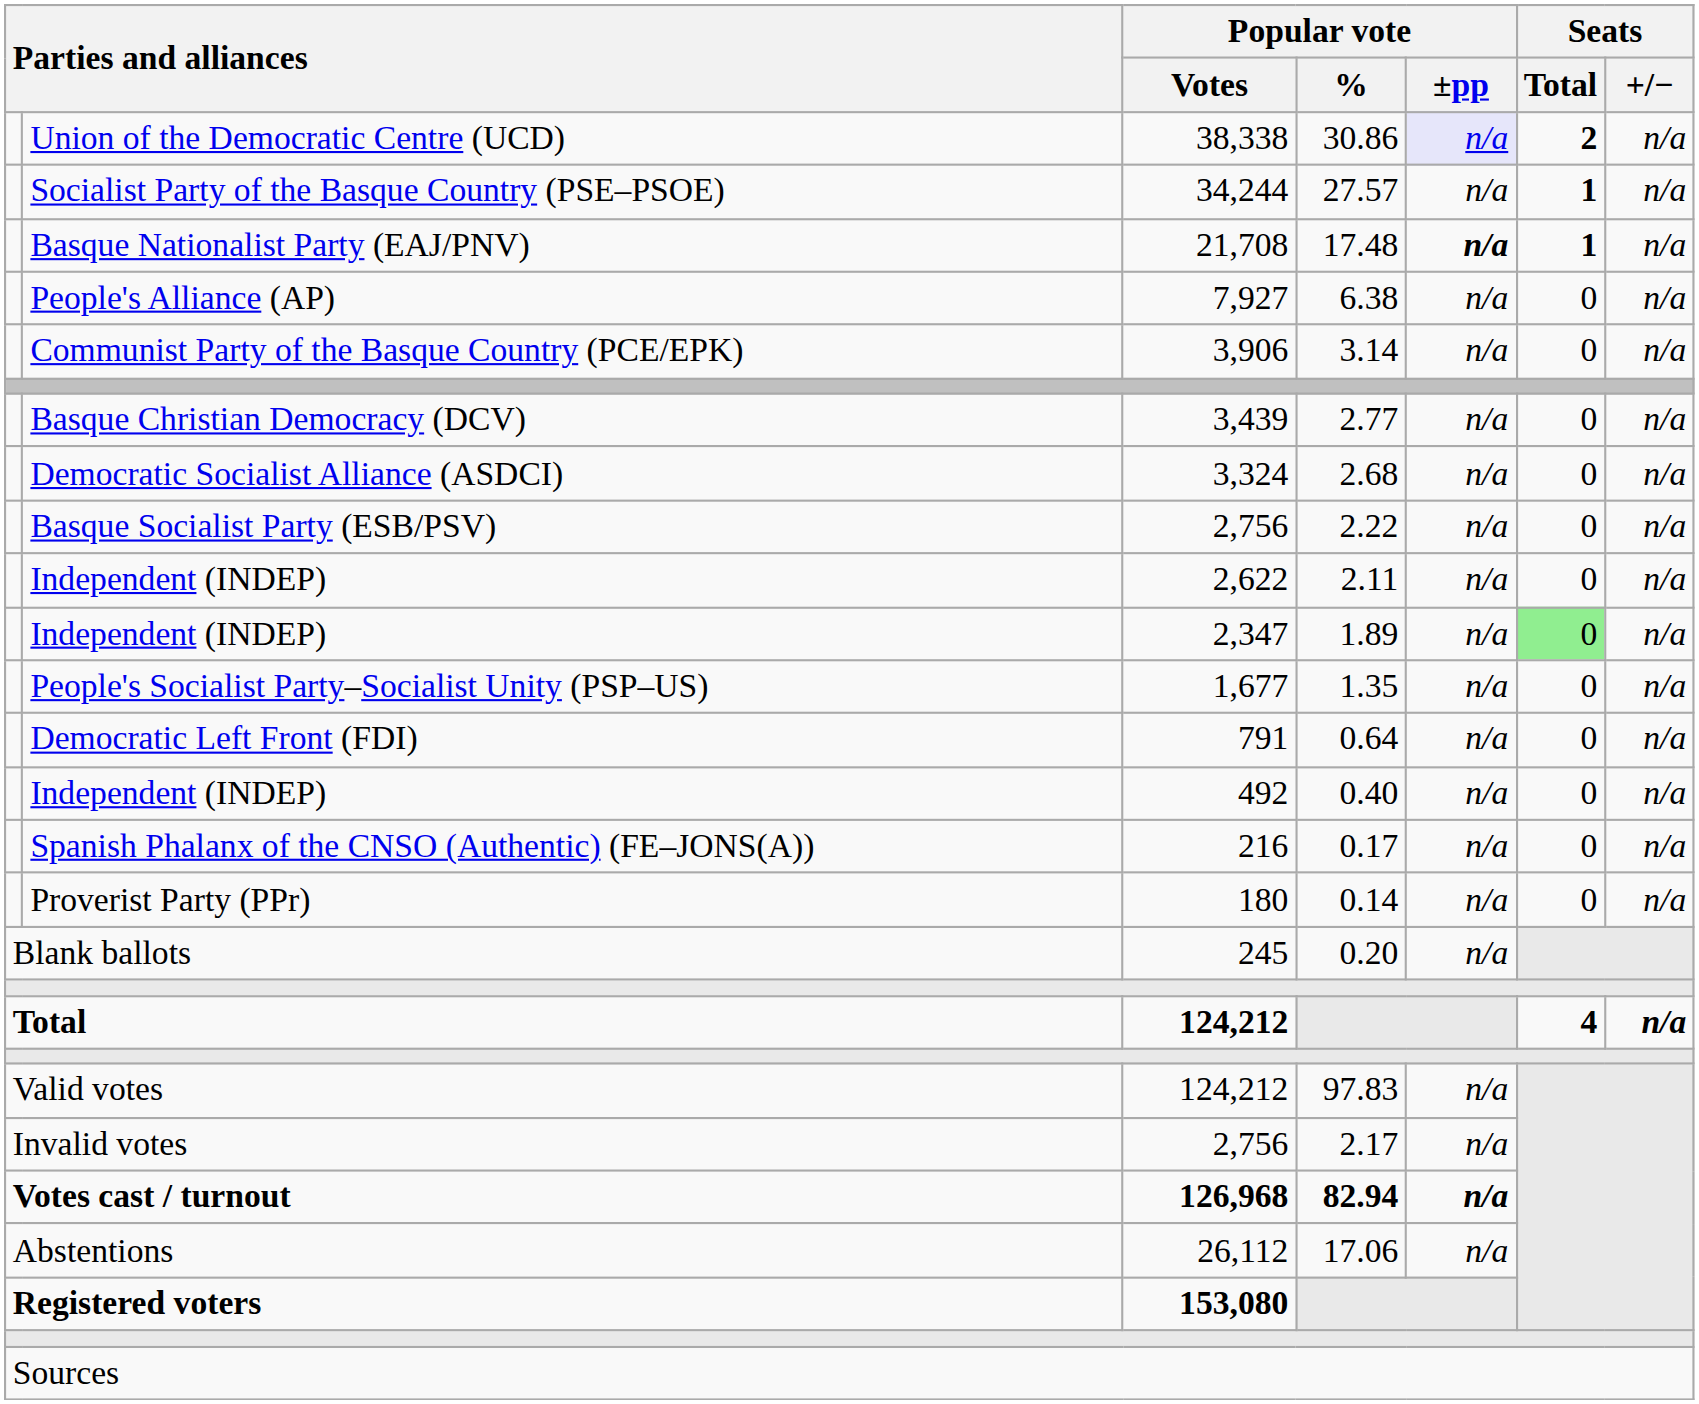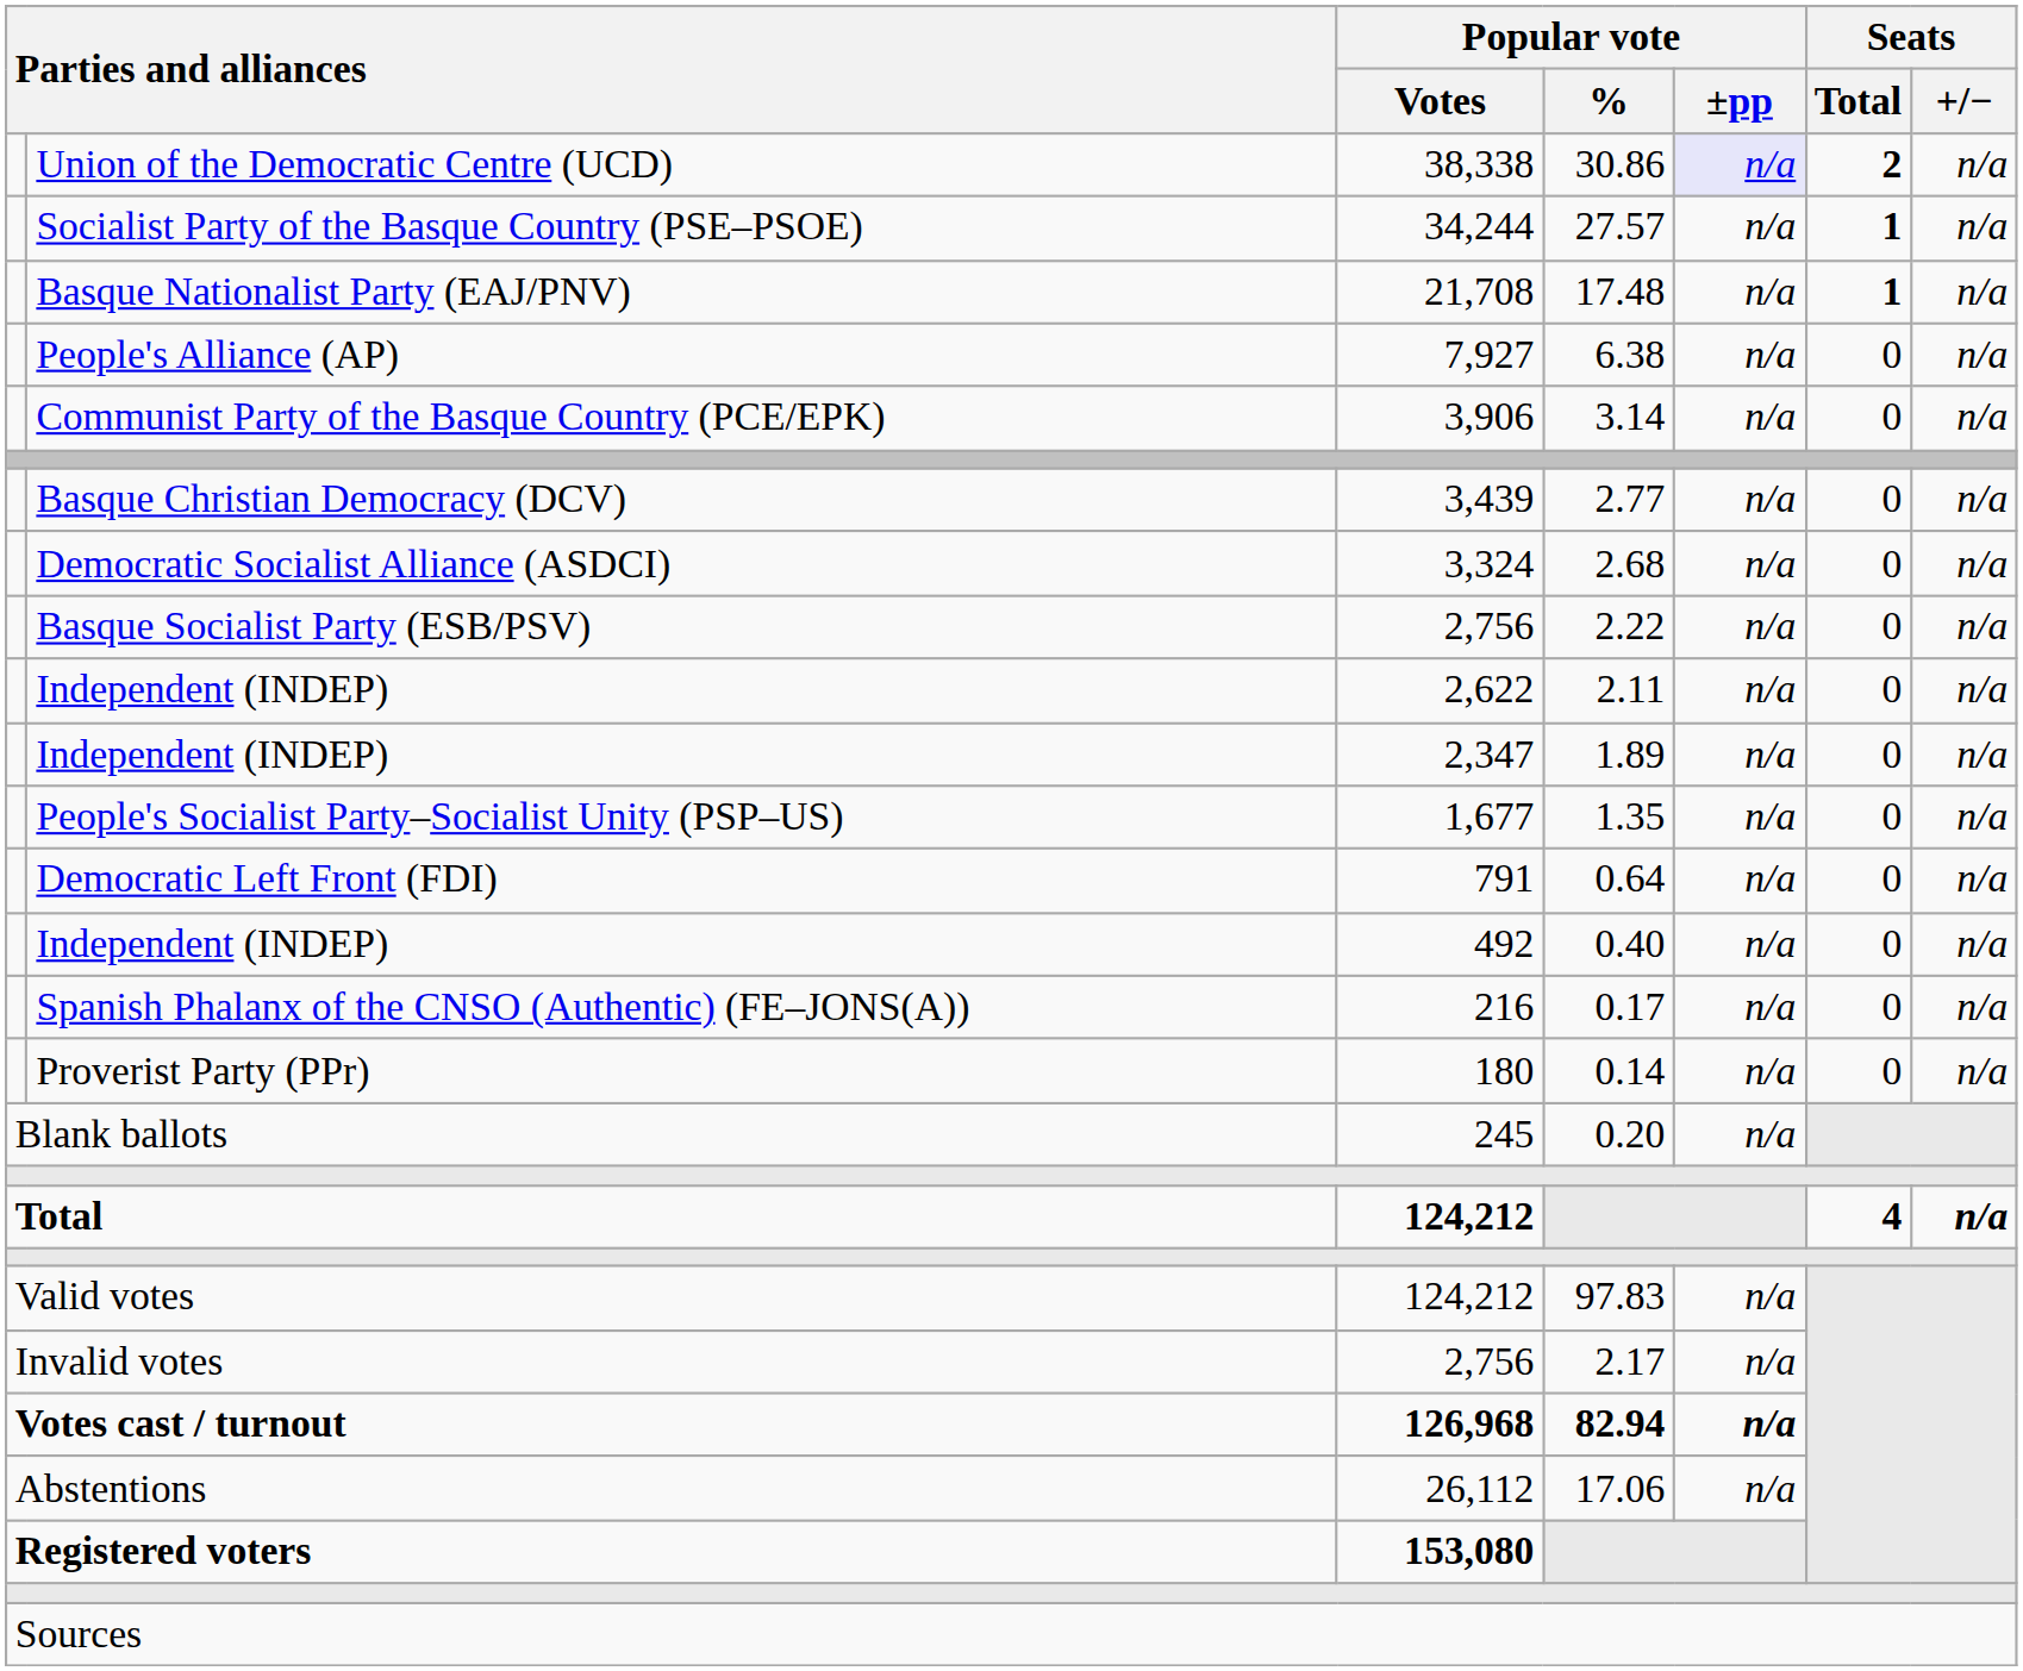Basque Nationalist Party (EAJ/PNV) | Popular vote / ±pp: bold -> normal
Independent (INDEP) / 2,347 | Seats / Total: lightgreen background -> no background
